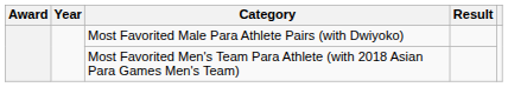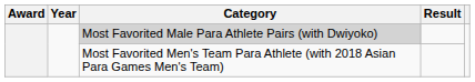Most Favorited Male Para Athlete Pairs (with Dwiyoko) | Category: no background -> lightgrey background
